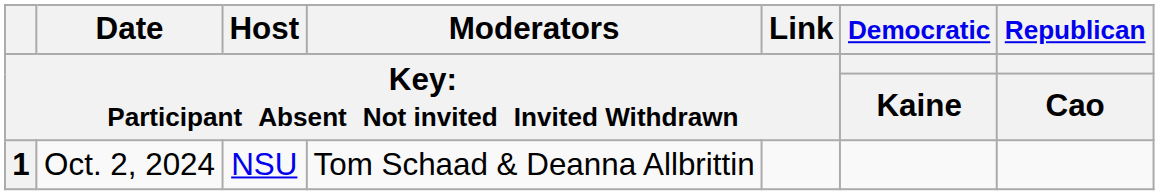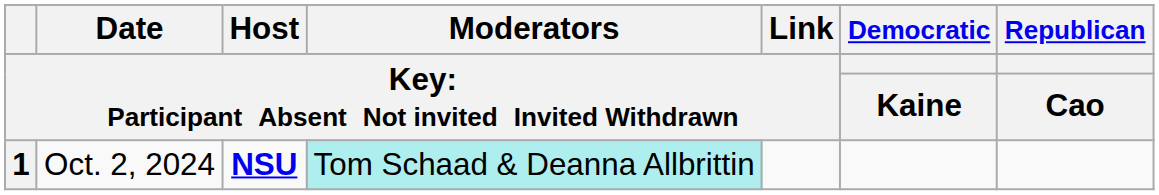1 | column 3: normal -> bold
1 | column 4: no background -> paleturquoise background
